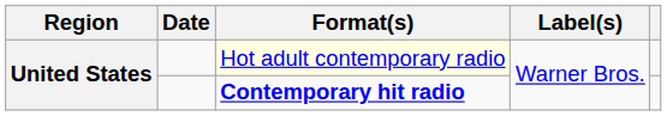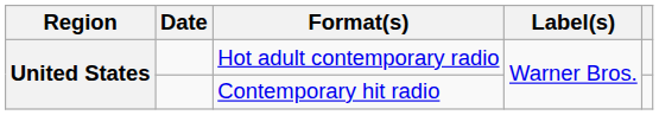Hot adult contemporary radio | Format(s): lightyellow background -> no background
Contemporary hit radio | Format(s): bold -> normal
